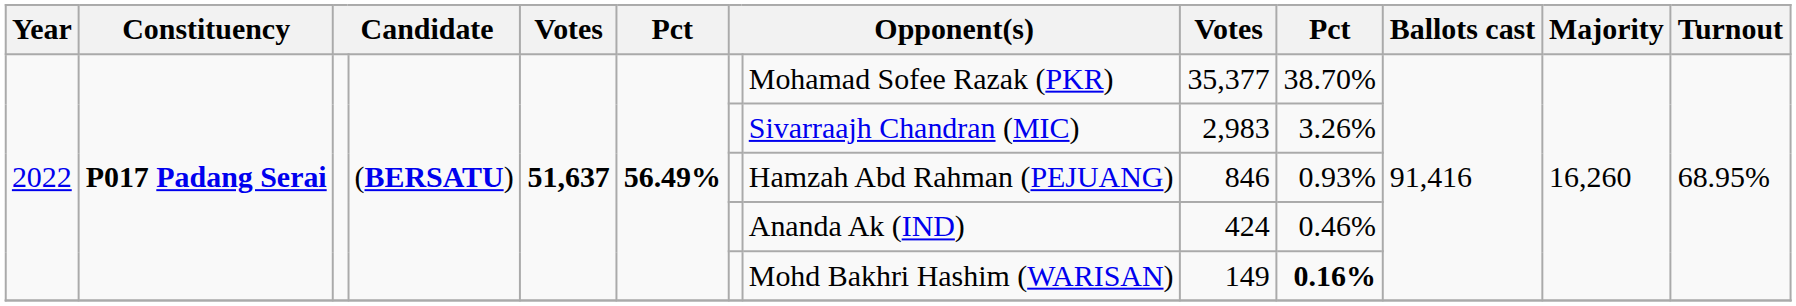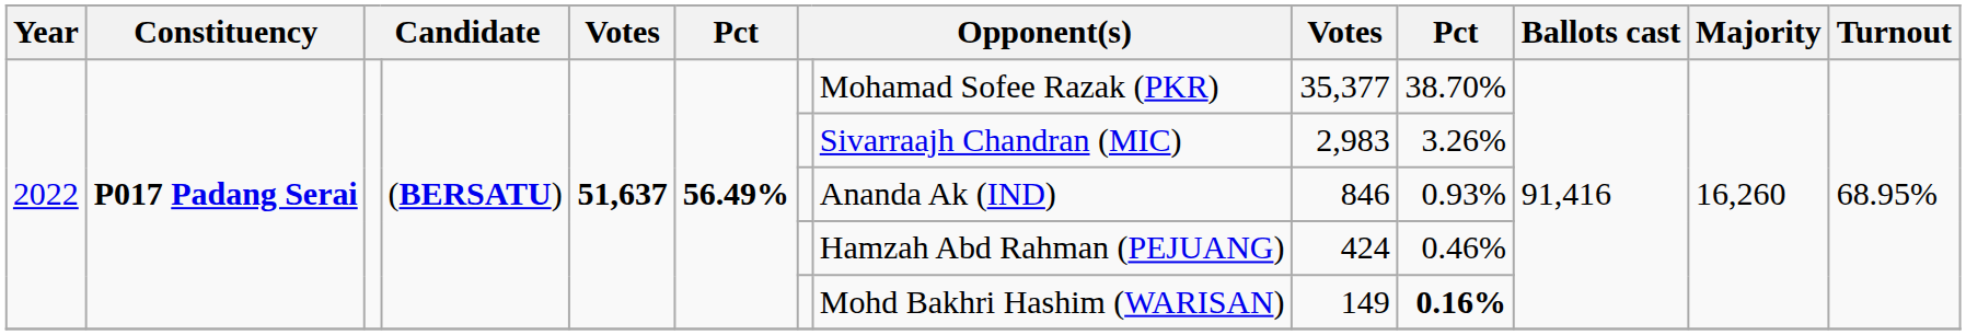row 4 | column 8: Hamzah Abd Rahman (PEJUANG) -> Ananda Ak (IND)
row 5 | column 8: Ananda Ak (IND) -> Hamzah Abd Rahman (PEJUANG)
